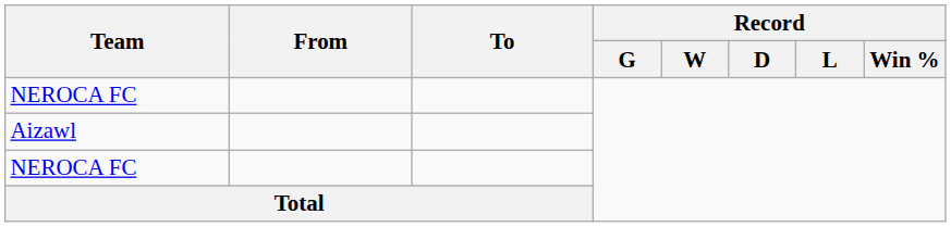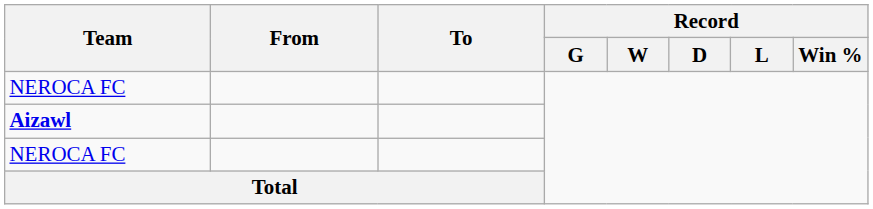Aizawl | Team: normal -> bold
